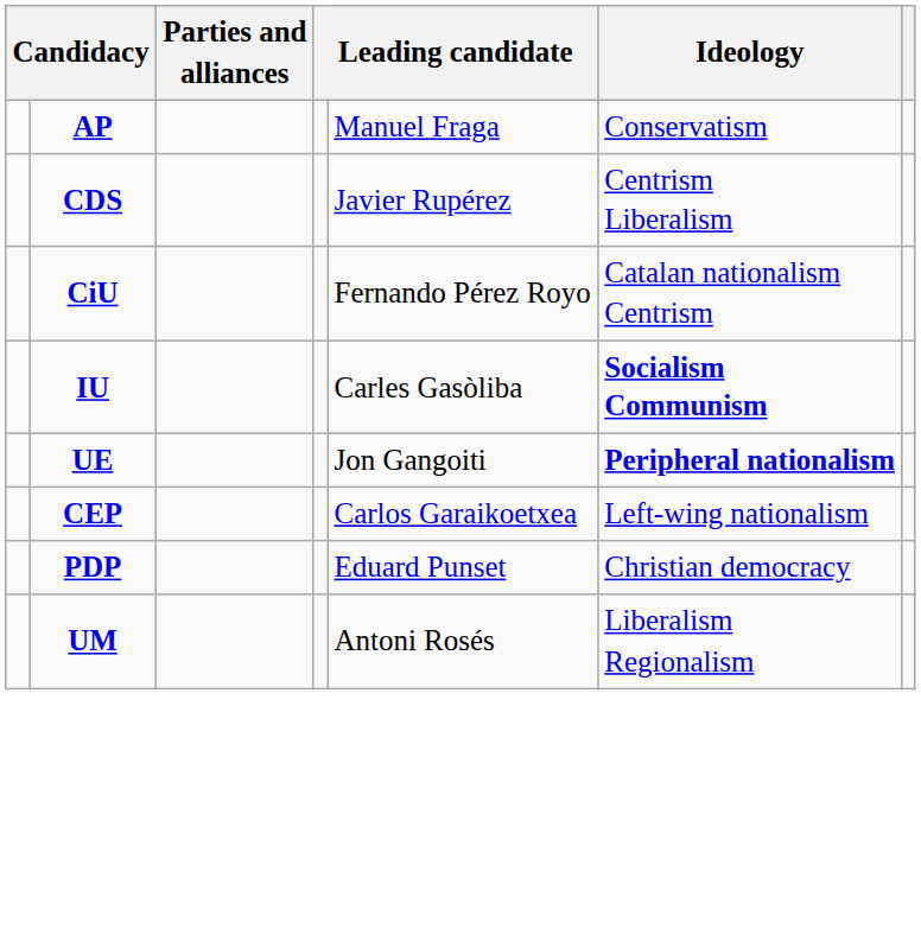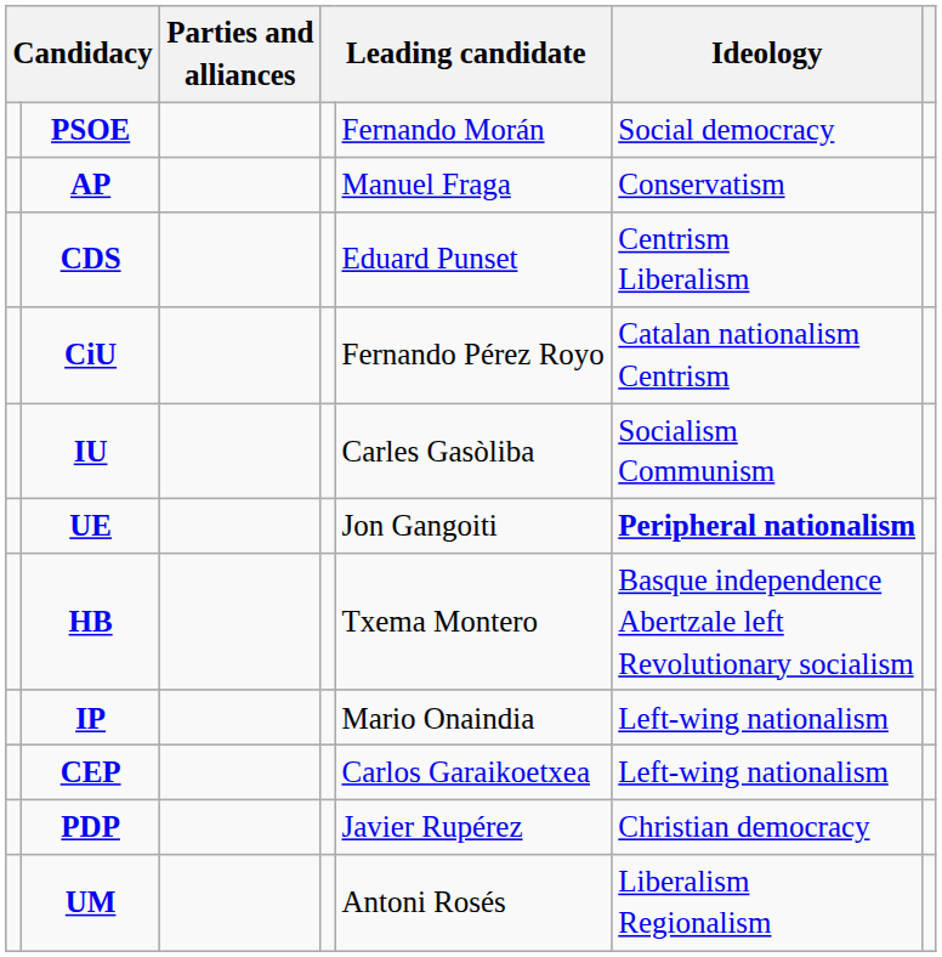+ row: PSOE | Fernando Morán | Social democracy
CDS | column 5: Javier Rupérez -> Eduard Punset
IU | Ideology: bold -> normal
+ row: HB | Txema Montero | Basque independence Abertzale left Revolutionary socialism
+ row: IP | Mario Onaindia | Left-wing nationalism
PDP | column 5: Eduard Punset -> Javier Rupérez
